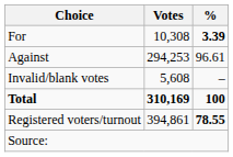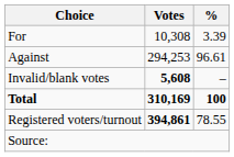For | %: bold -> normal
Invalid/blank votes | Votes: normal -> bold
Registered voters/turnout | Votes: normal -> bold
Registered voters/turnout | %: bold -> normal
